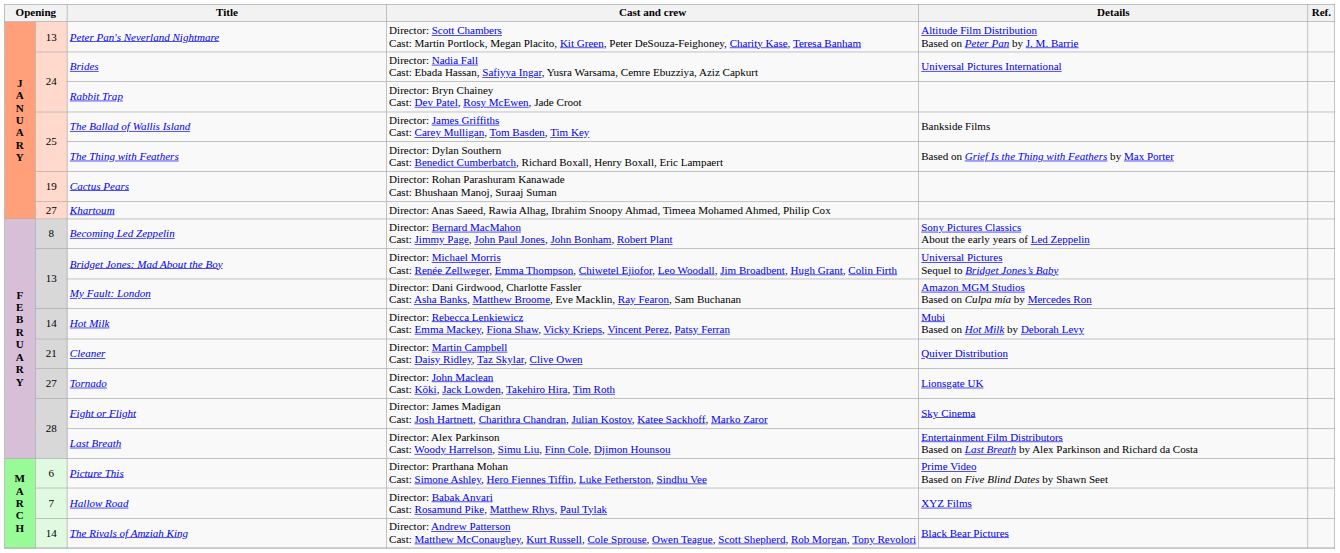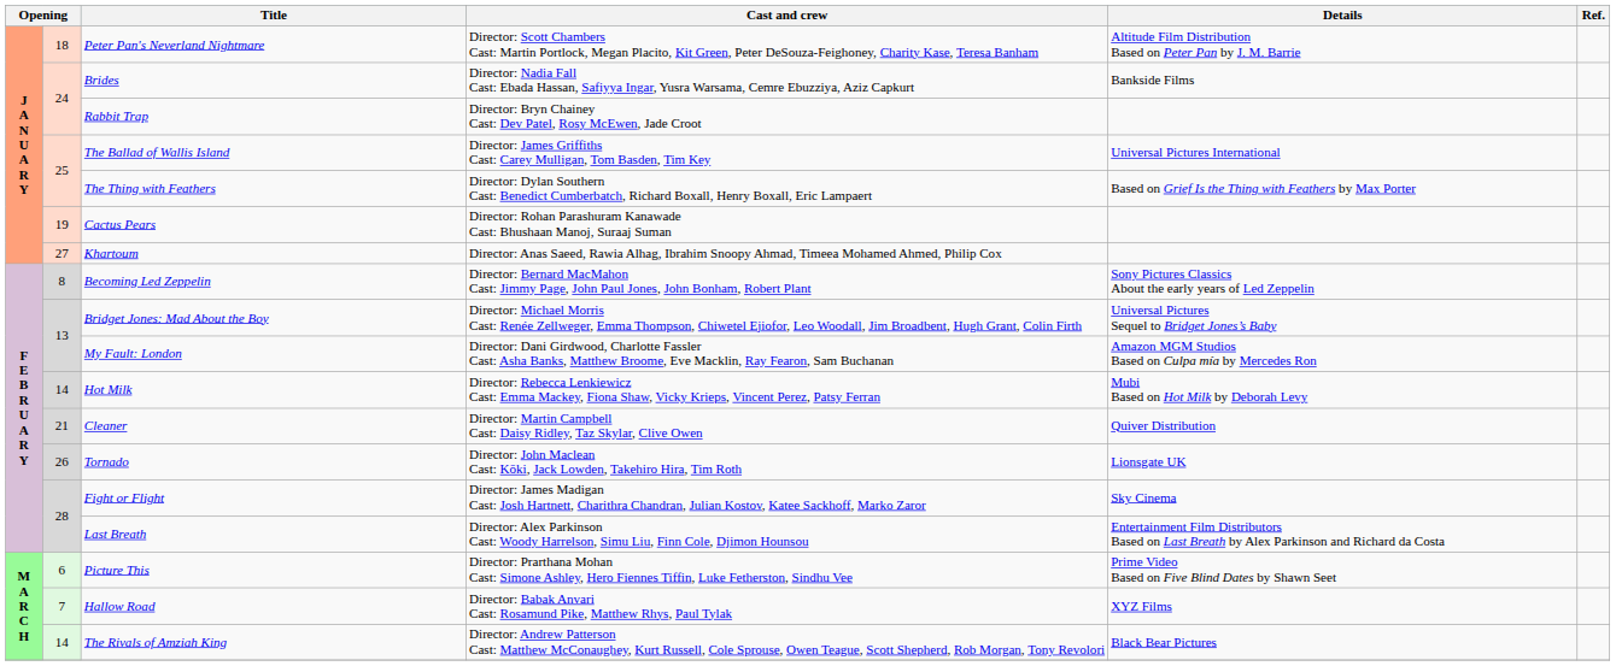Peter Pan's Neverland Nightmare | column 2: 13 -> 18
Brides | Details: Universal Pictures International -> Bankside Films
The Ballad of Wallis Island | Details: Bankside Films -> Universal Pictures International
Tornado | column 2: 27 -> 26
